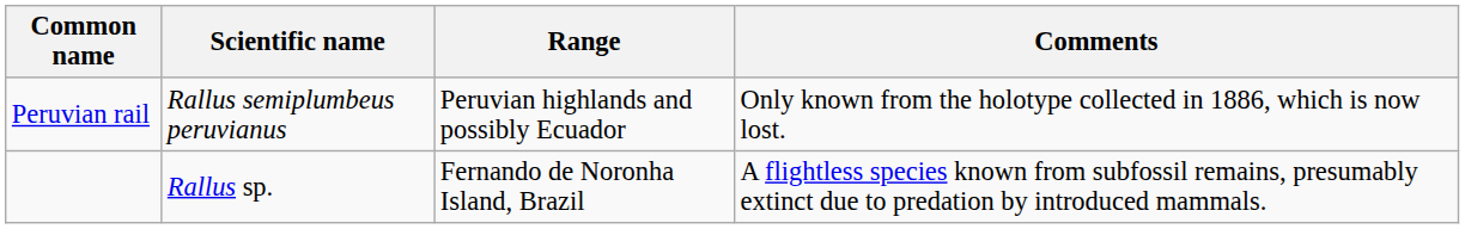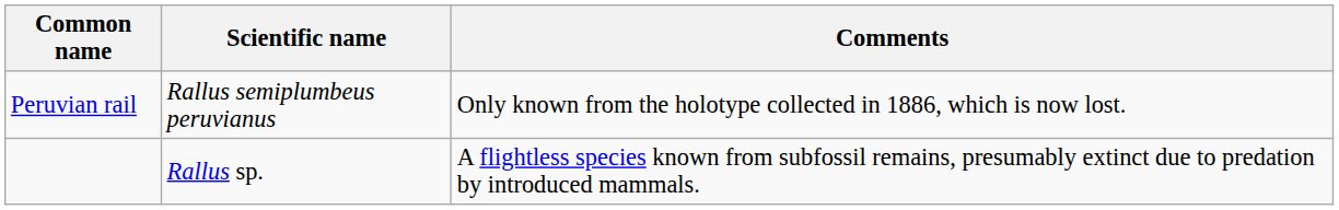- column: Range | Peruvian highlands and possibly Ecuador | Fernando de Noronha Island, Brazil
